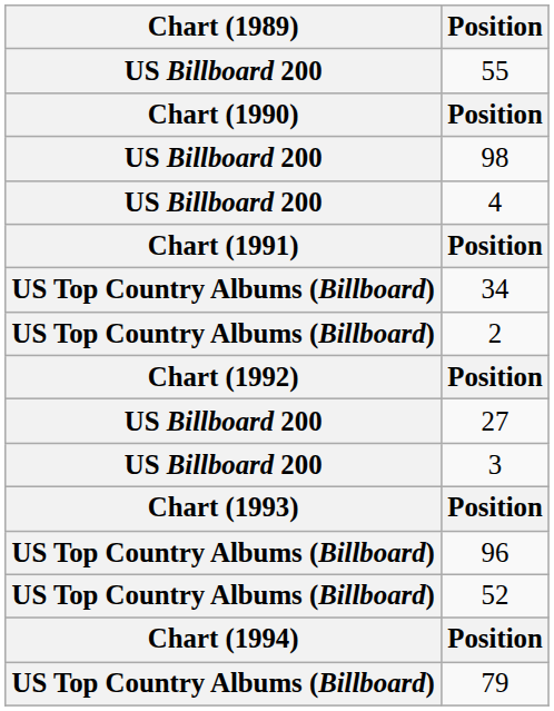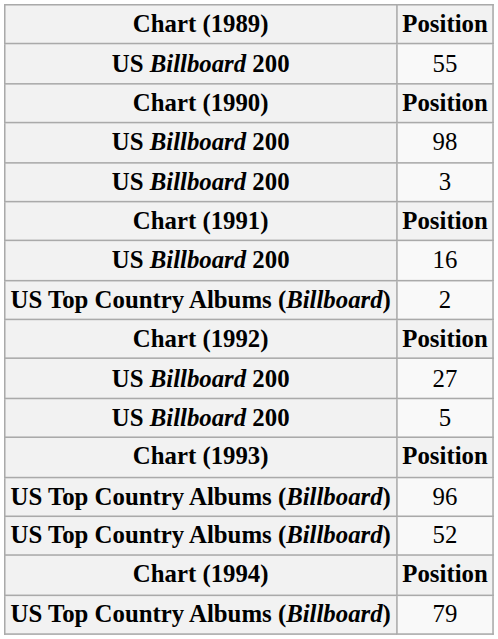row 5 | Position: 4 -> 3
row 7 | Chart (1989): US Top Country Albums (Billboard) -> US Billboard 200
row 7 | Position: 34 -> 16
row 11 | Position: 3 -> 5
